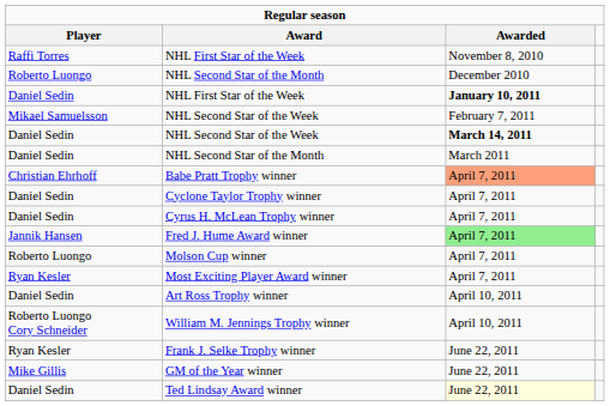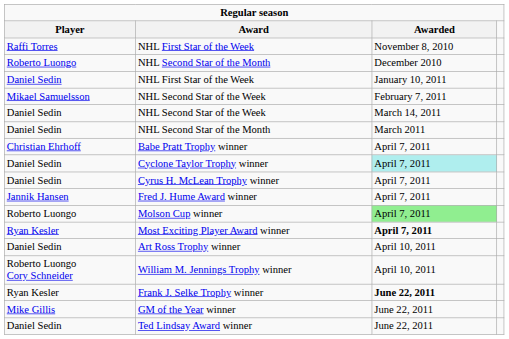Daniel Sedin / NHL First Star of the Week | column 3: bold -> normal
Daniel Sedin / NHL Second Star of the Week | column 3: bold -> normal
Babe Pratt Trophy winner | column 3: lightsalmon background -> no background
Cyclone Taylor Trophy winner | column 3: no background -> paleturquoise background
Fred J. Hume Award winner | column 3: lightgreen background -> no background
Molson Cup winner | column 3: no background -> lightgreen background
Most Exciting Player Award winner | column 3: normal -> bold
Frank J. Selke Trophy winner | column 3: normal -> bold
Ted Lindsay Award winner | column 3: lightyellow background -> no background
